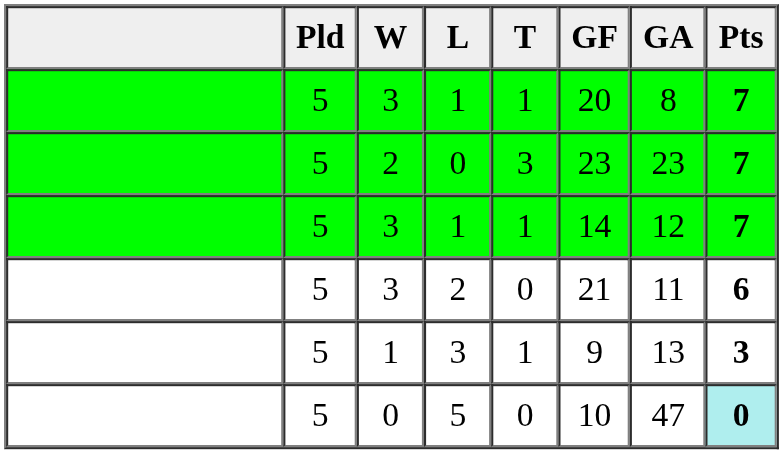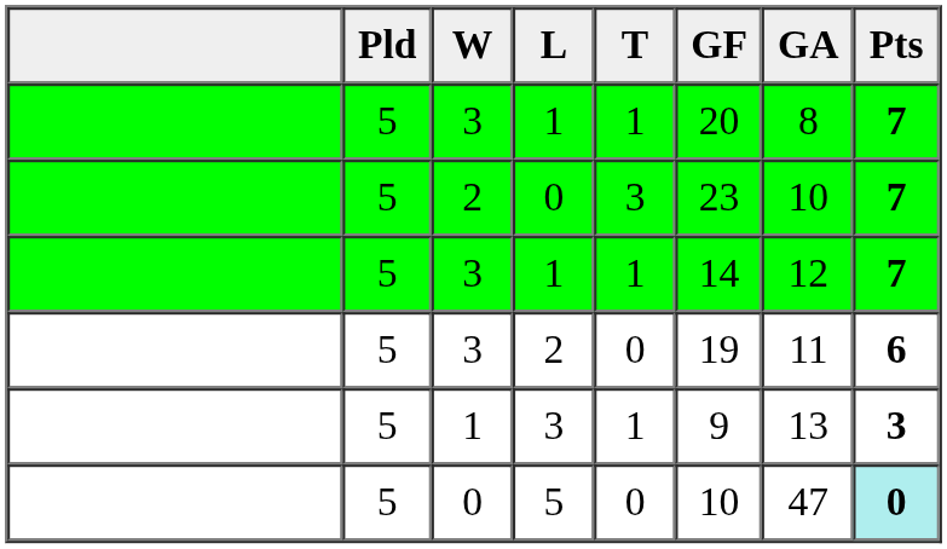row 3 | GA: 23 -> 10
row 5 | GF: 21 -> 19
